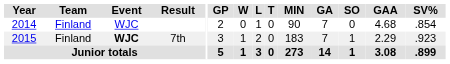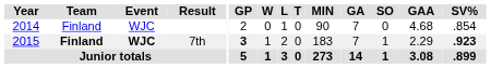7th | Team: normal -> bold
7th | GP: normal -> bold
7th | SV%: normal -> bold
